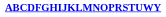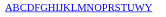row 1 | column 1: bold -> normal
